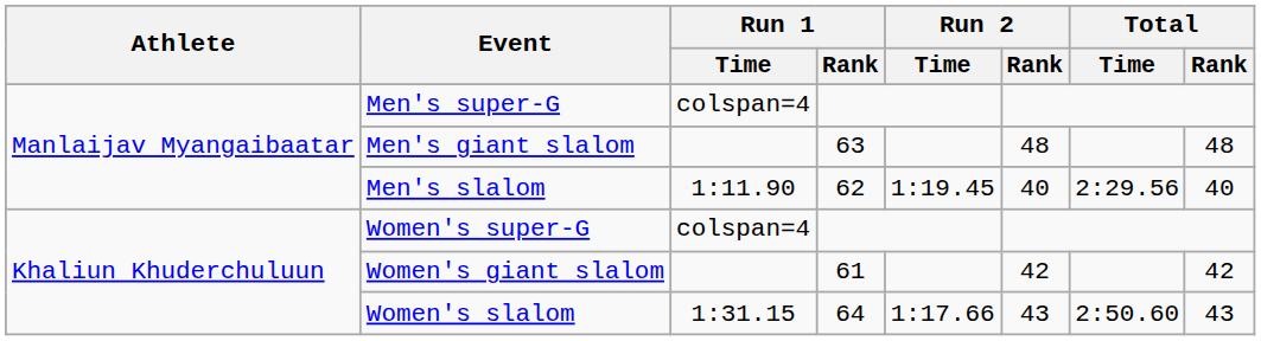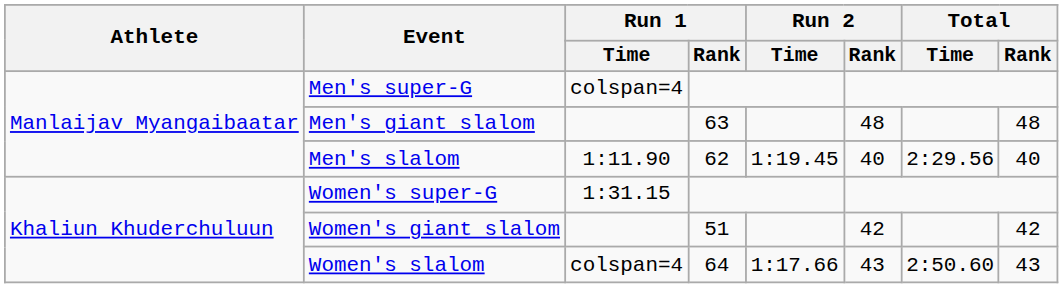Women's super-G | Run 1 / Time: colspan=4 -> 1:31.15
Women's giant slalom | Run 1 / Rank: 61 -> 51
Women's slalom | Run 1 / Time: 1:31.15 -> colspan=4
